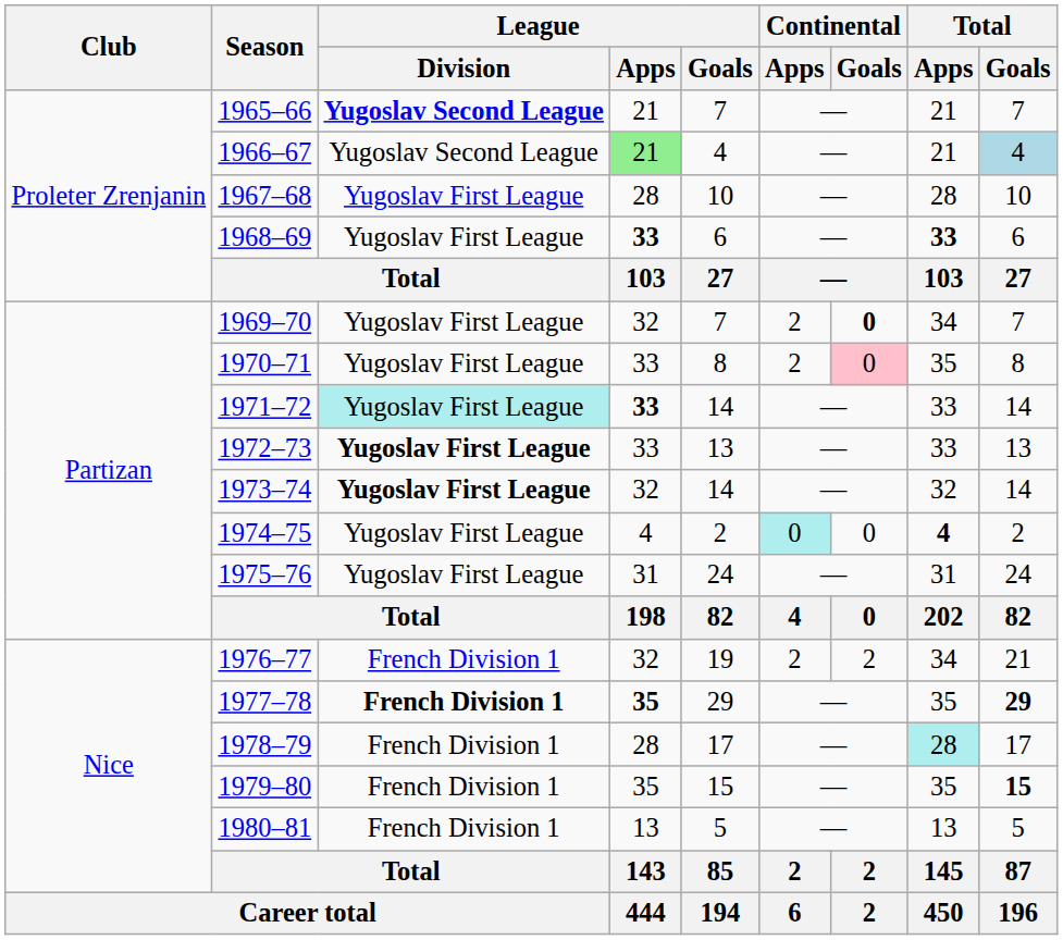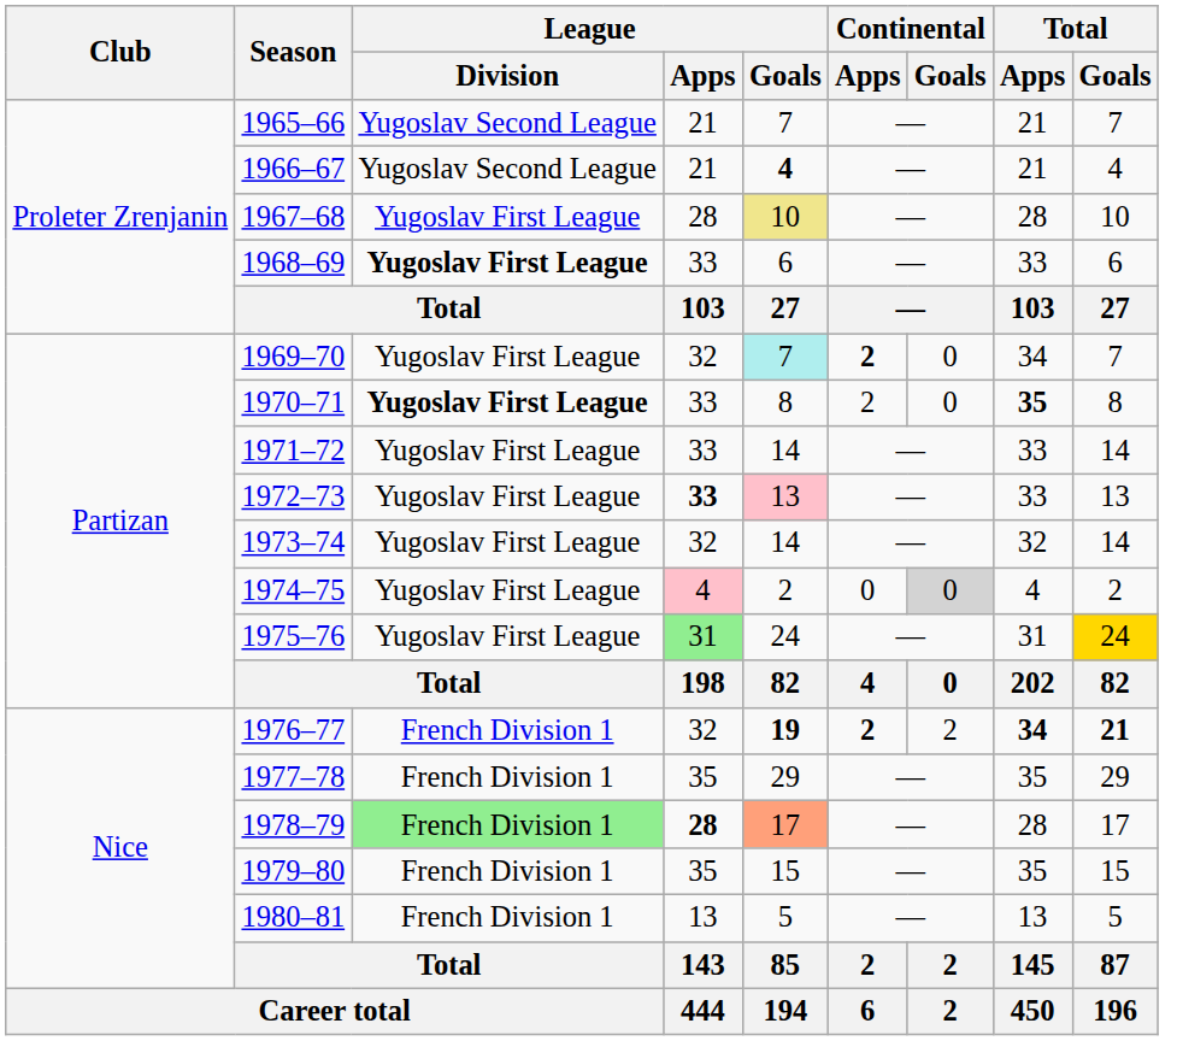1965–66 | League / Division: bold -> normal
1966–67 | League / Apps: lightgreen background -> no background
1966–67 | League / Goals: normal -> bold
1966–67 | Total / Goals: lightblue background -> no background
1967–68 | League / Goals: no background -> khaki background
1968–69 | League / Division: normal -> bold
1968–69 | League / Apps: bold -> normal
1968–69 | Total / Apps: bold -> normal
1969–70 | League / Goals: no background -> paleturquoise background
1969–70 | Continental / Apps: normal -> bold
1969–70 | Continental / Goals: bold -> normal
1970–71 | League / Division: normal -> bold
1970–71 | Continental / Goals: pink background -> no background
1970–71 | Total / Apps: normal -> bold
1971–72 | League / Division: paleturquoise background -> no background
1971–72 | League / Apps: bold -> normal
1972–73 | League / Division: bold -> normal
1972–73 | League / Apps: normal -> bold
1972–73 | League / Goals: no background -> pink background
1973–74 | League / Division: bold -> normal
1974–75 | League / Apps: no background -> pink background
1974–75 | Continental / Apps: paleturquoise background -> no background
1974–75 | Continental / Goals: no background -> lightgrey background
1974–75 | Total / Apps: bold -> normal
1975–76 | League / Apps: no background -> lightgreen background
1975–76 | Total / Goals: no background -> gold background
1976–77 | League / Goals: normal -> bold
1976–77 | Continental / Apps: normal -> bold
1976–77 | Total / Apps: normal -> bold
1976–77 | Total / Goals: normal -> bold
1977–78 | League / Division: bold -> normal
1977–78 | League / Apps: bold -> normal
1977–78 | Total / Goals: bold -> normal
1978–79 | League / Division: no background -> lightgreen background
1978–79 | League / Apps: normal -> bold
1978–79 | League / Goals: no background -> lightsalmon background
1978–79 | Total / Apps: paleturquoise background -> no background
1979–80 | Total / Goals: bold -> normal
